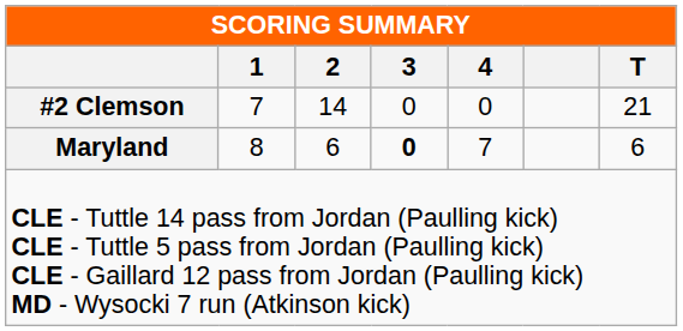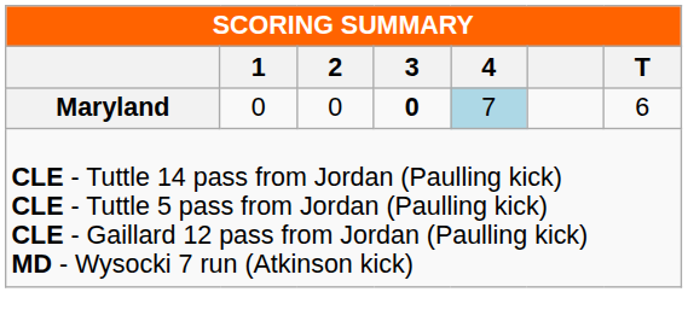- row: #2 Clemson | 7 | 14 | 0 | 0 | 21
Maryland | 1: 8 -> 0
Maryland | 2: 6 -> 0
Maryland | 4: no background -> lightblue background
